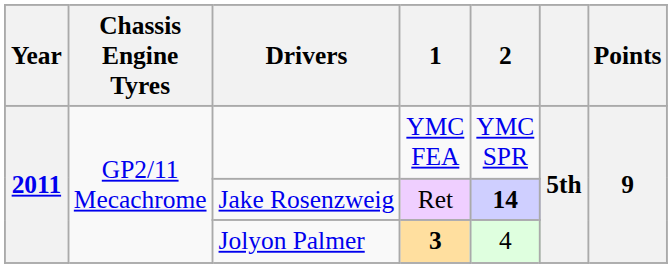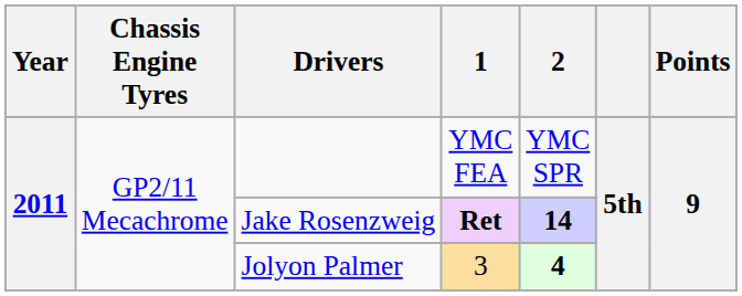Jake Rosenzweig | 1: normal -> bold
Jolyon Palmer | 1: bold -> normal
Jolyon Palmer | 2: normal -> bold
